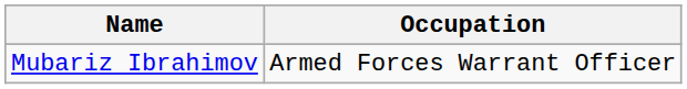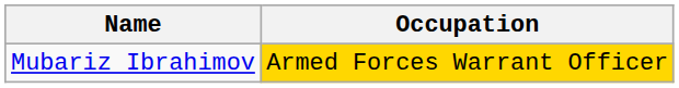Mubariz Ibrahimov | Occupation: no background -> gold background
